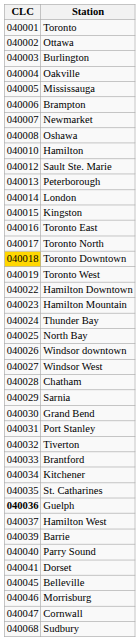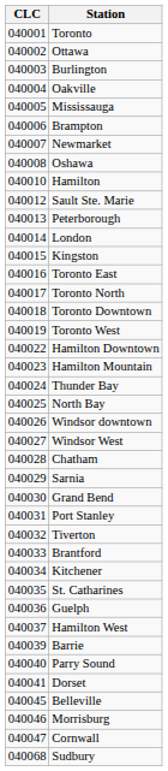Toronto Downtown | CLC: gold background -> no background
Guelph | CLC: bold -> normal
